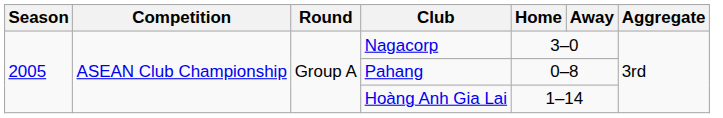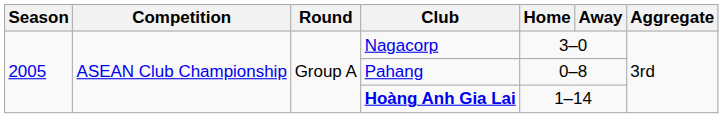Hoàng Anh Gia Lai | Club: normal -> bold
